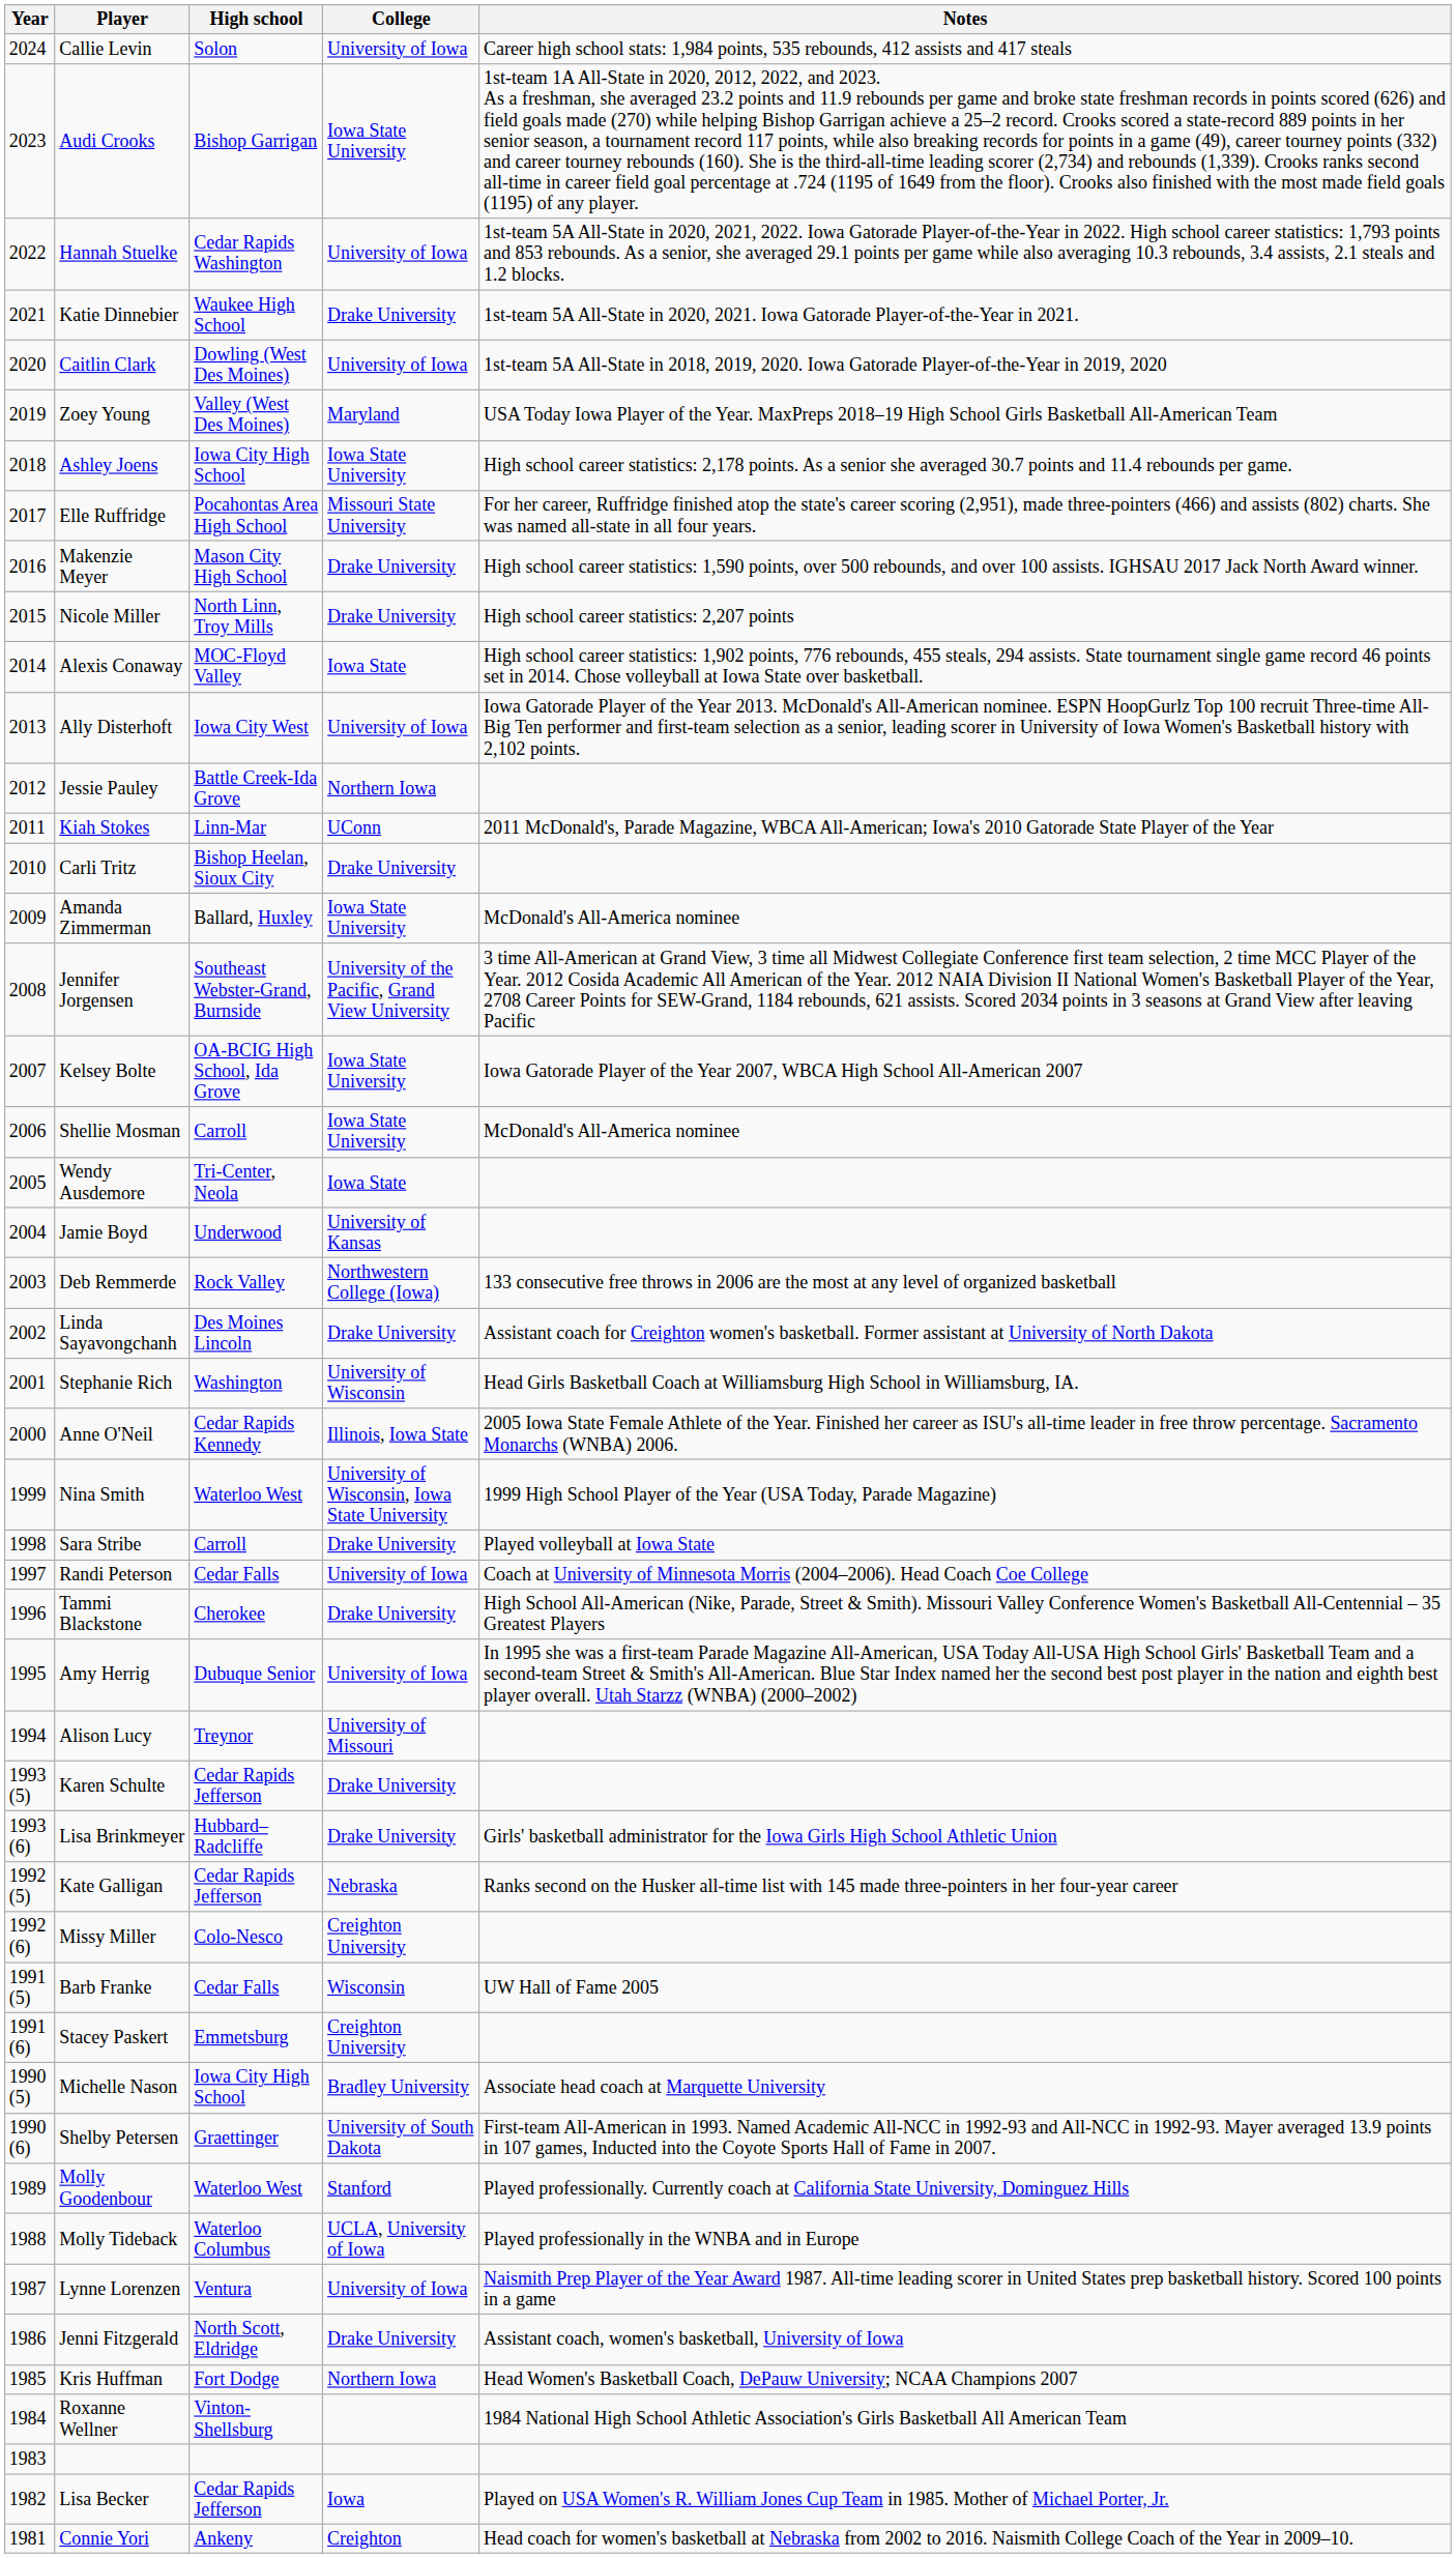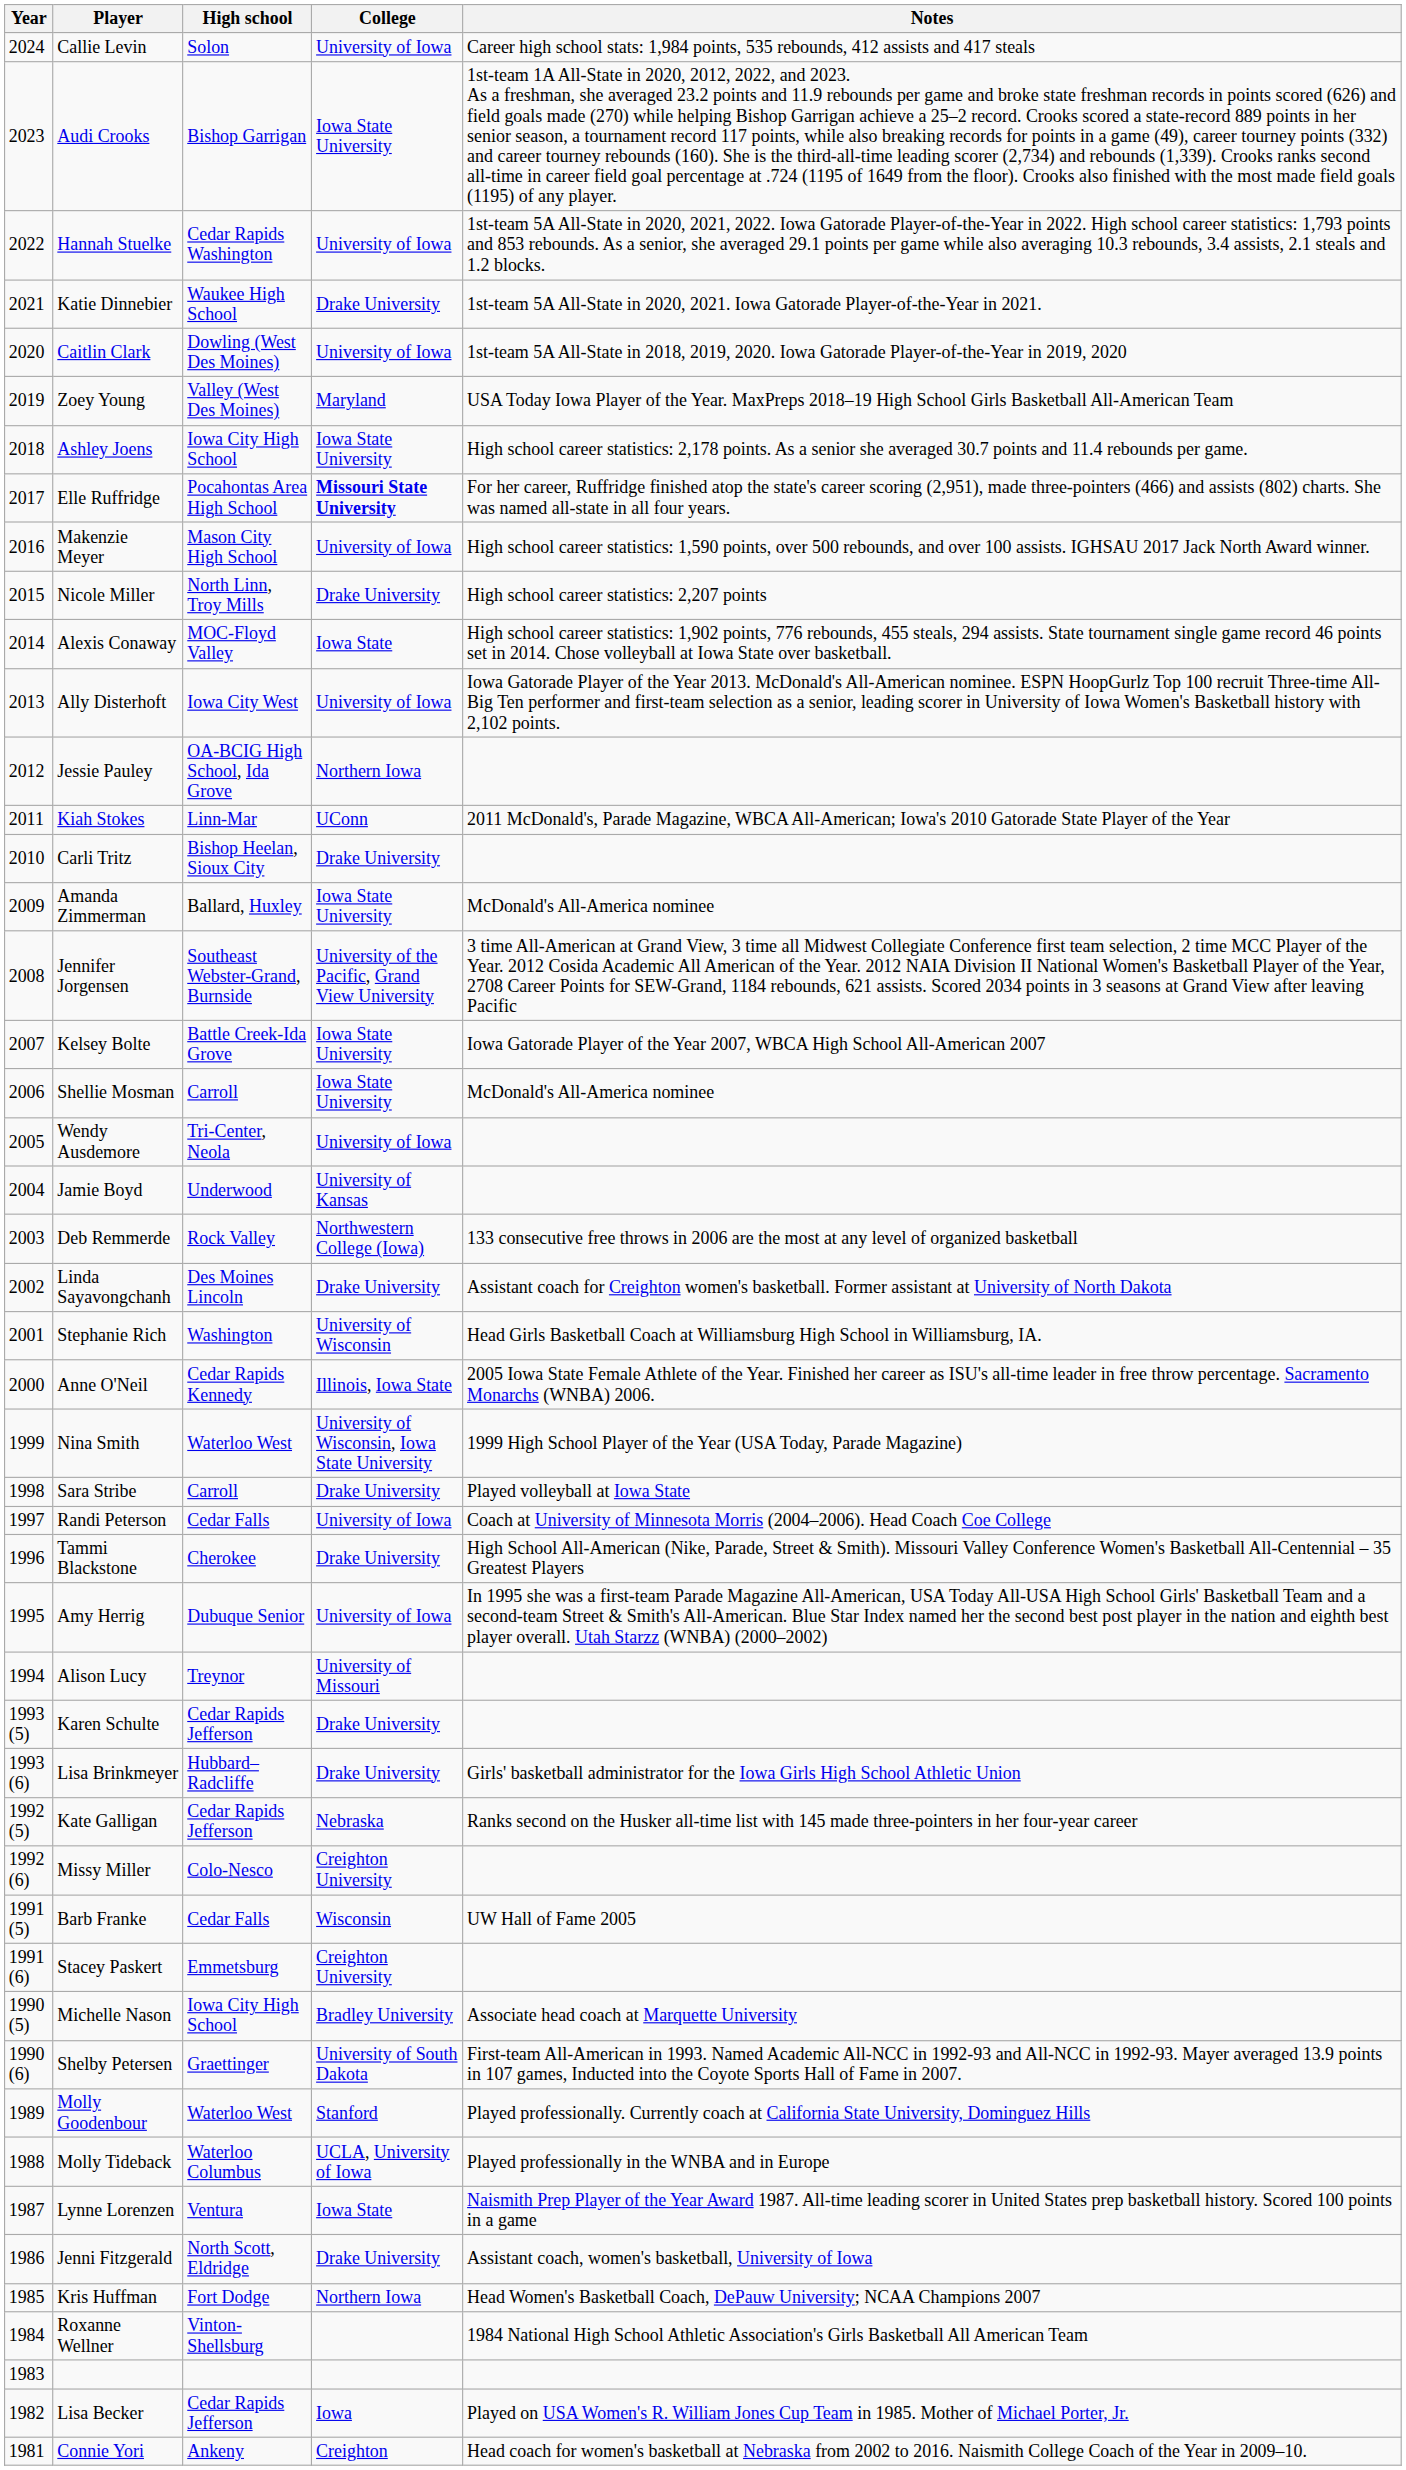Elle Ruffridge | College: normal -> bold
Makenzie Meyer | College: Drake University -> University of Iowa
Jessie Pauley | High school: Battle Creek-Ida Grove -> OA-BCIG High School, Ida Grove
Kelsey Bolte | High school: OA-BCIG High School, Ida Grove -> Battle Creek-Ida Grove
Wendy Ausdemore | College: Iowa State -> University of Iowa
Lynne Lorenzen | College: University of Iowa -> Iowa State
